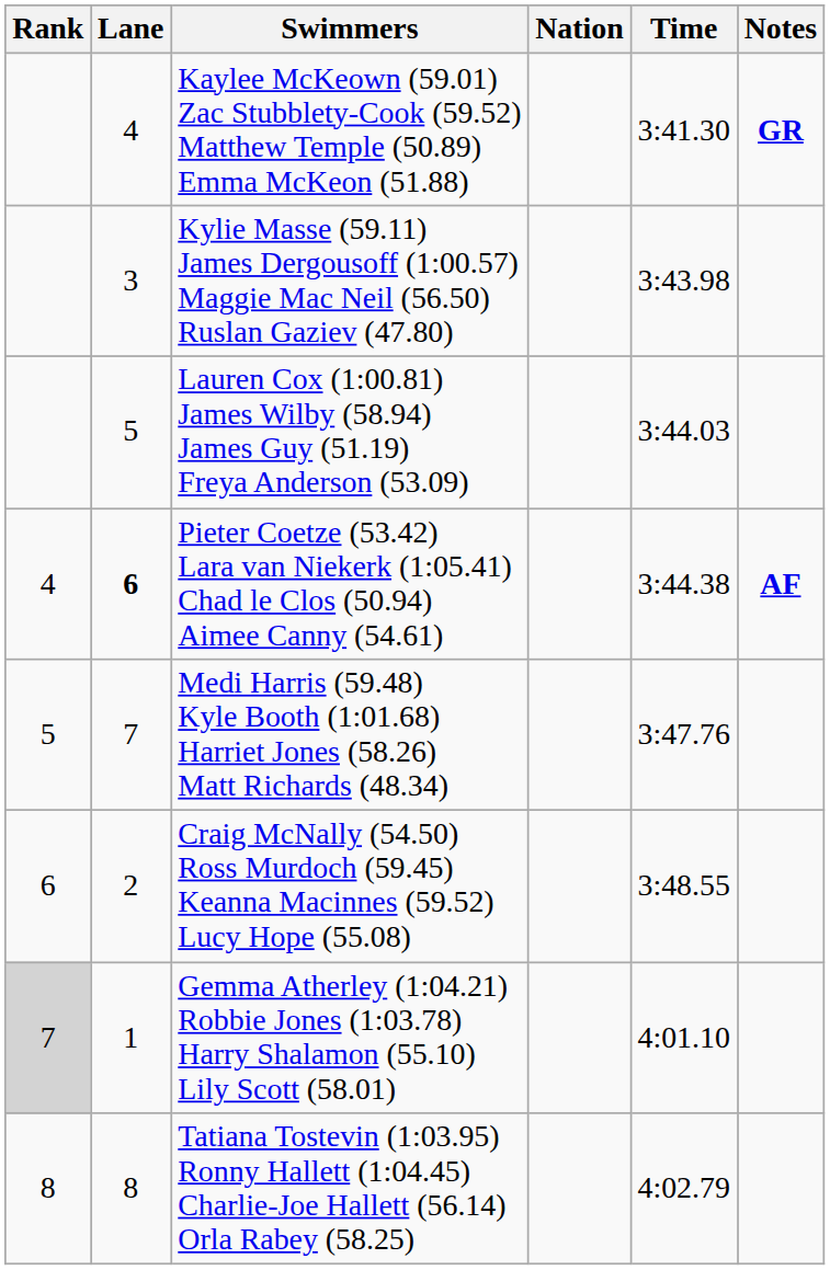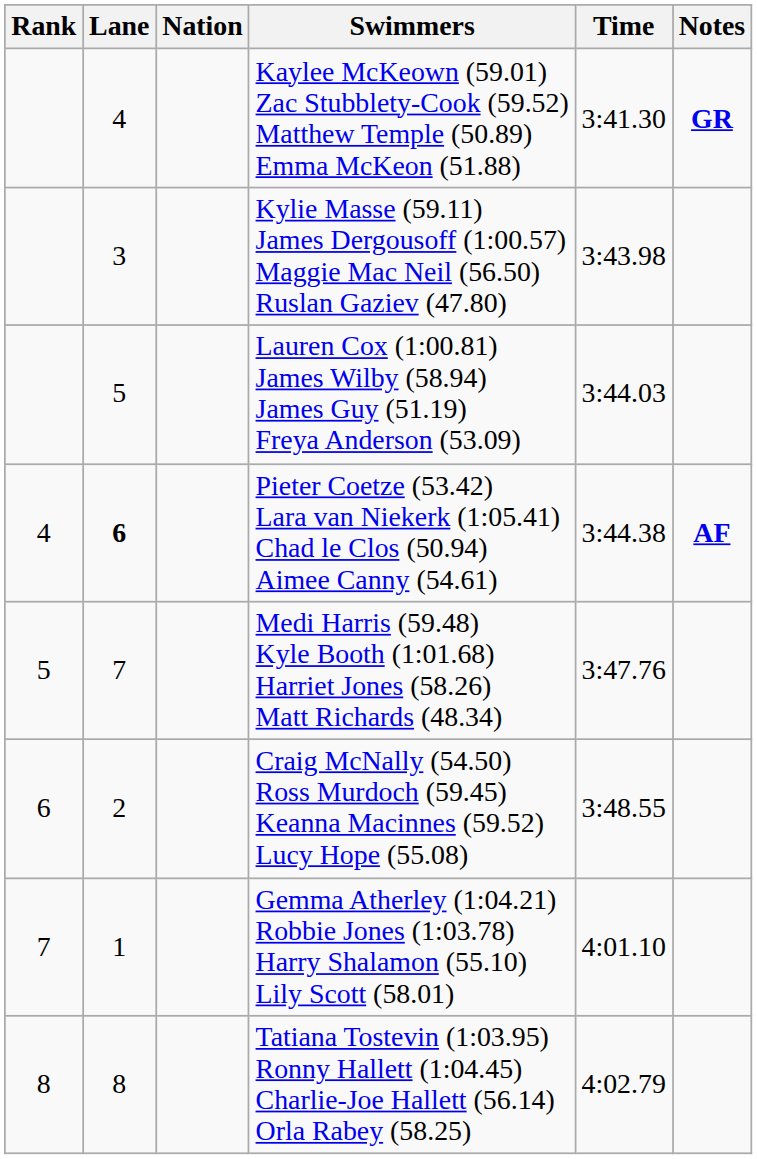columns swapped: Nation <-> Swimmers
row 8 | Rank: lightgrey background -> no background
